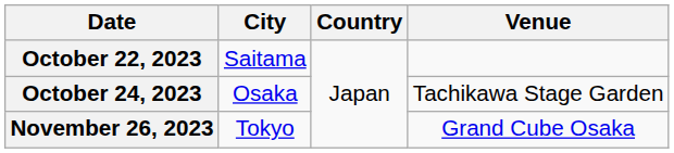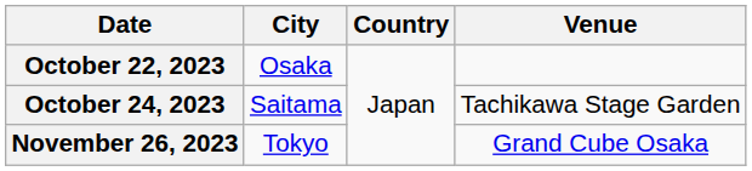October 22, 2023 | City: Saitama -> Osaka
October 24, 2023 | City: Osaka -> Saitama
